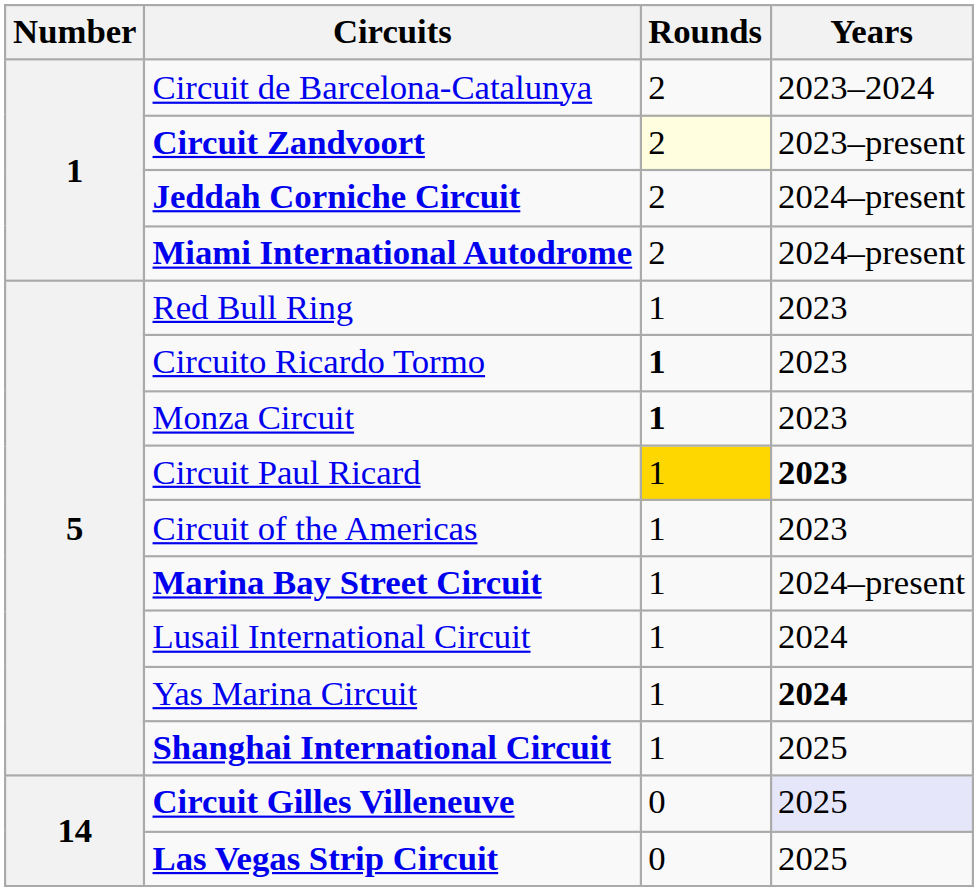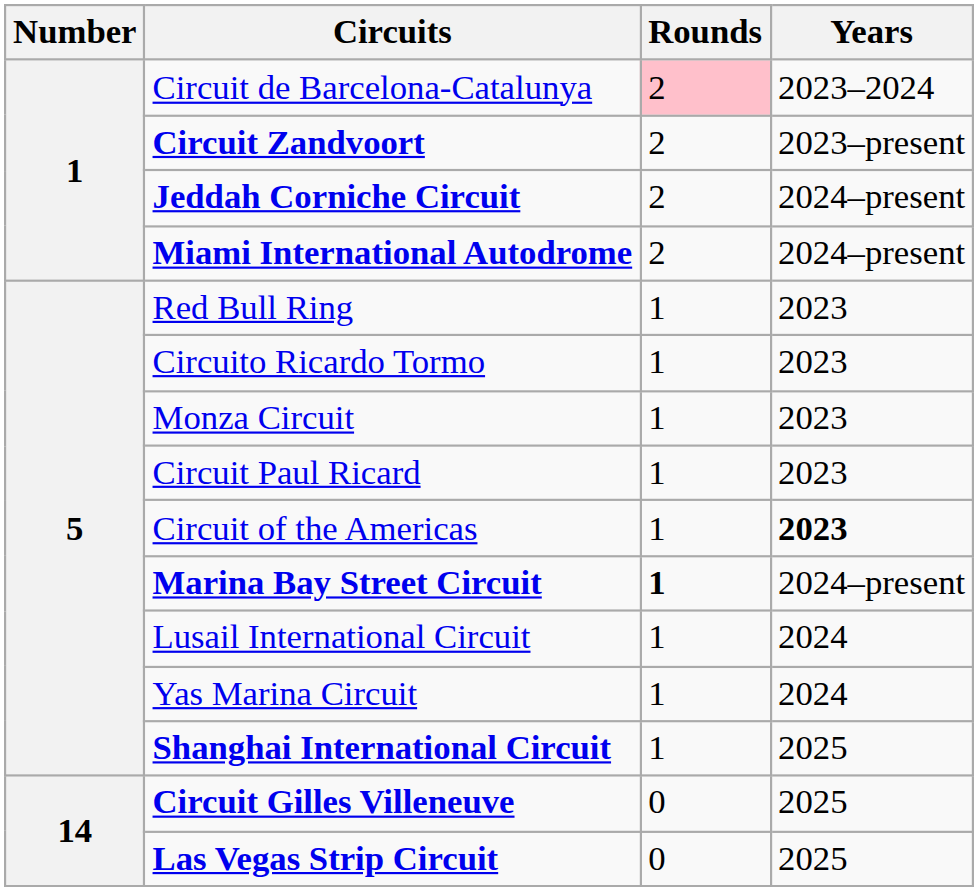Circuit de Barcelona-Catalunya | Rounds: no background -> pink background
Circuit Zandvoort | Rounds: lightyellow background -> no background
Circuito Ricardo Tormo | Rounds: bold -> normal
Monza Circuit | Rounds: bold -> normal
Circuit Paul Ricard | Rounds: gold background -> no background
Circuit Paul Ricard | Years: bold -> normal
Circuit of the Americas | Years: normal -> bold
Marina Bay Street Circuit | Rounds: normal -> bold
Yas Marina Circuit | Years: bold -> normal
Circuit Gilles Villeneuve | Years: lavender background -> no background
